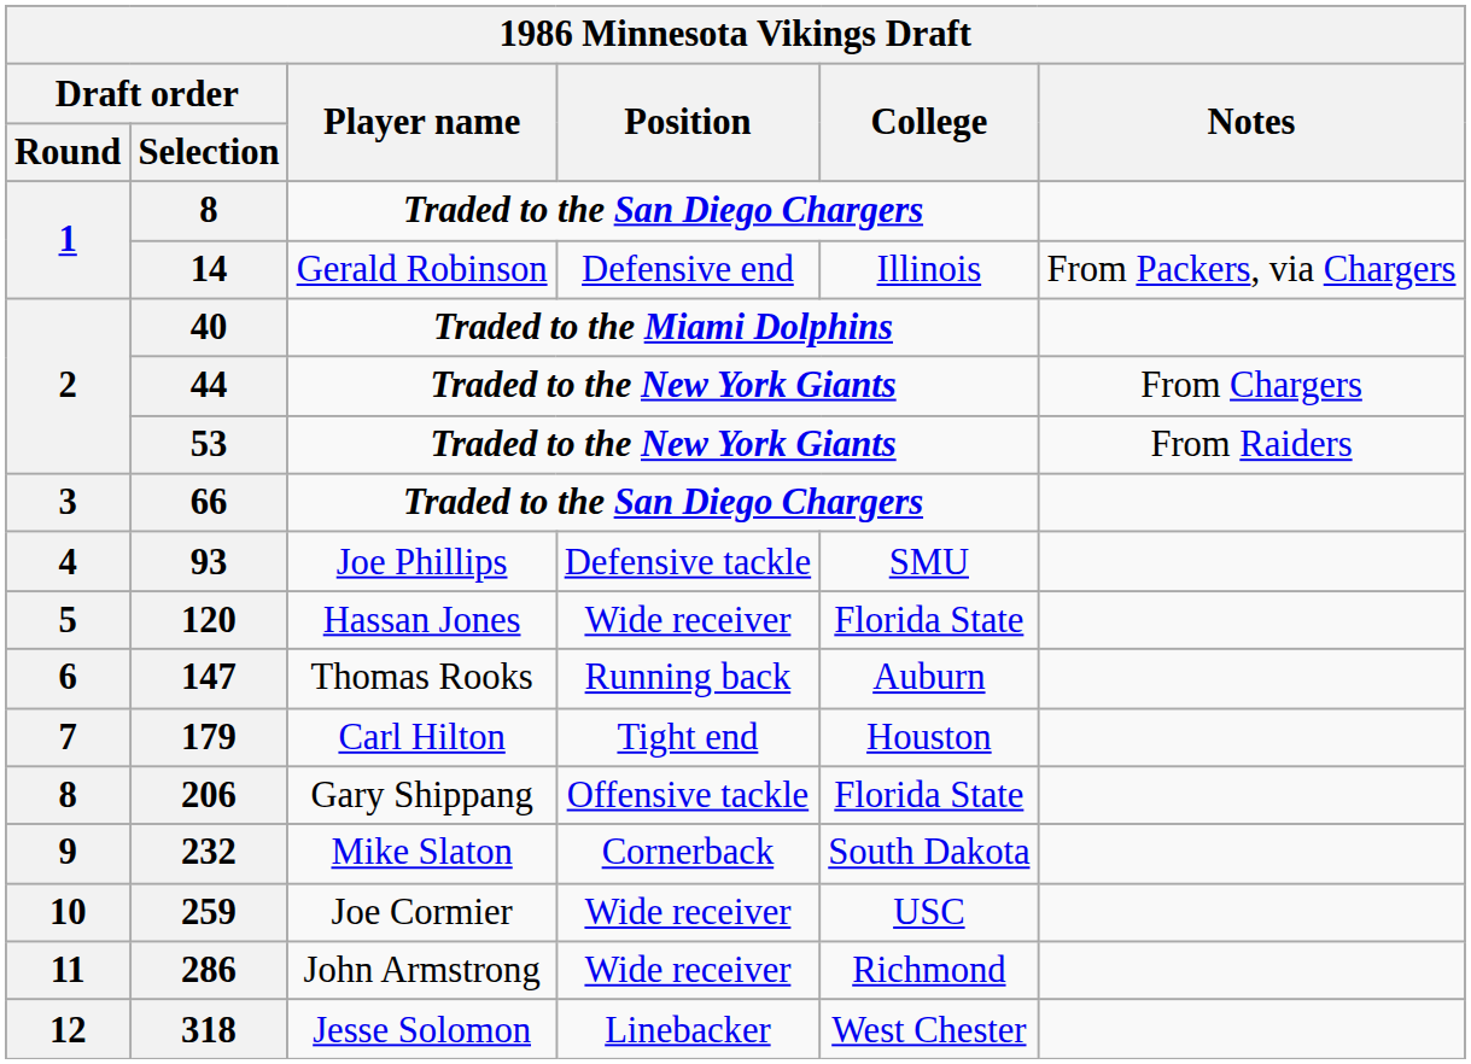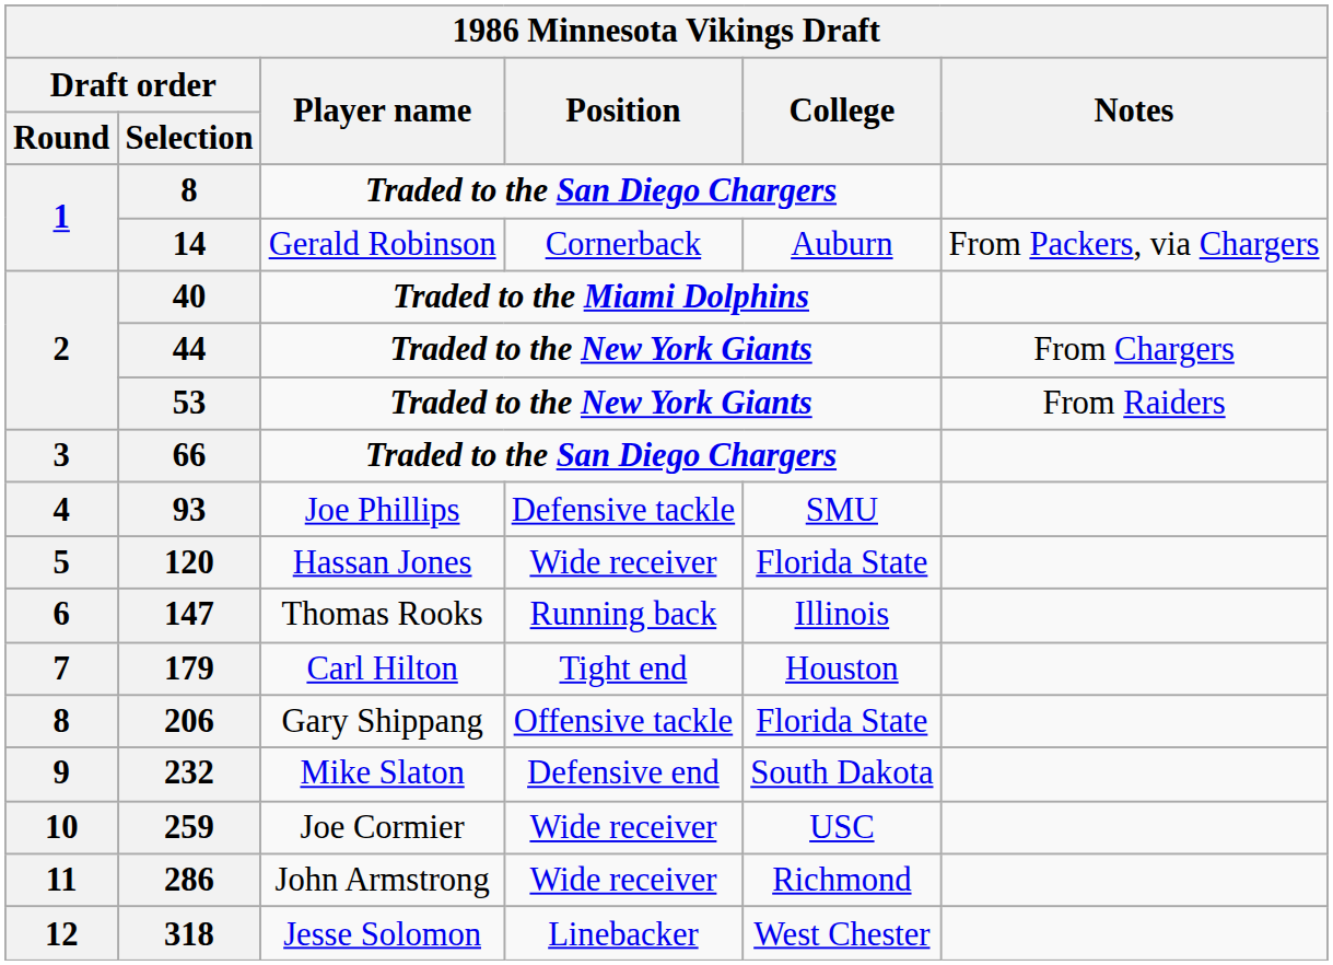14 | Position: Defensive end -> Cornerback
14 | College: Illinois -> Auburn
147 | College: Auburn -> Illinois
232 | Position: Cornerback -> Defensive end
